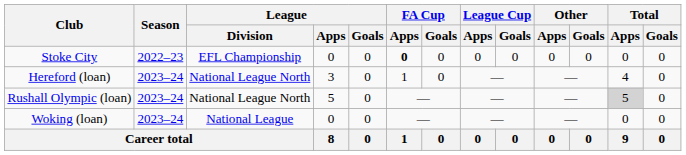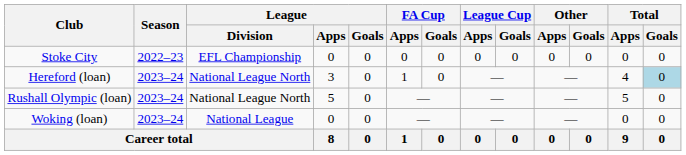Stoke City | FA Cup / Apps: bold -> normal
Hereford (loan) | Total / Goals: no background -> lightblue background
Rushall Olympic (loan) | Total / Apps: lightgrey background -> no background
